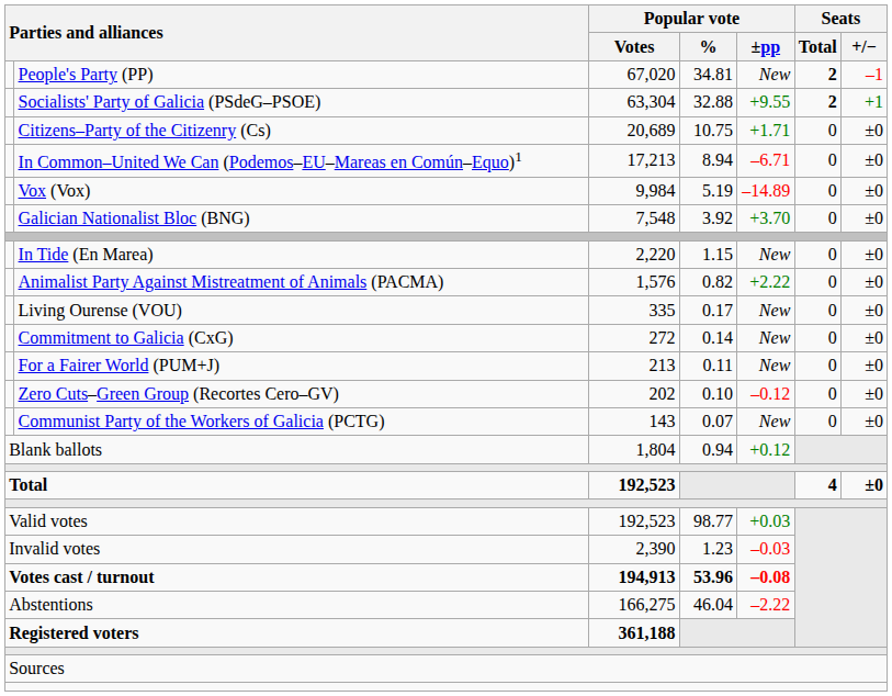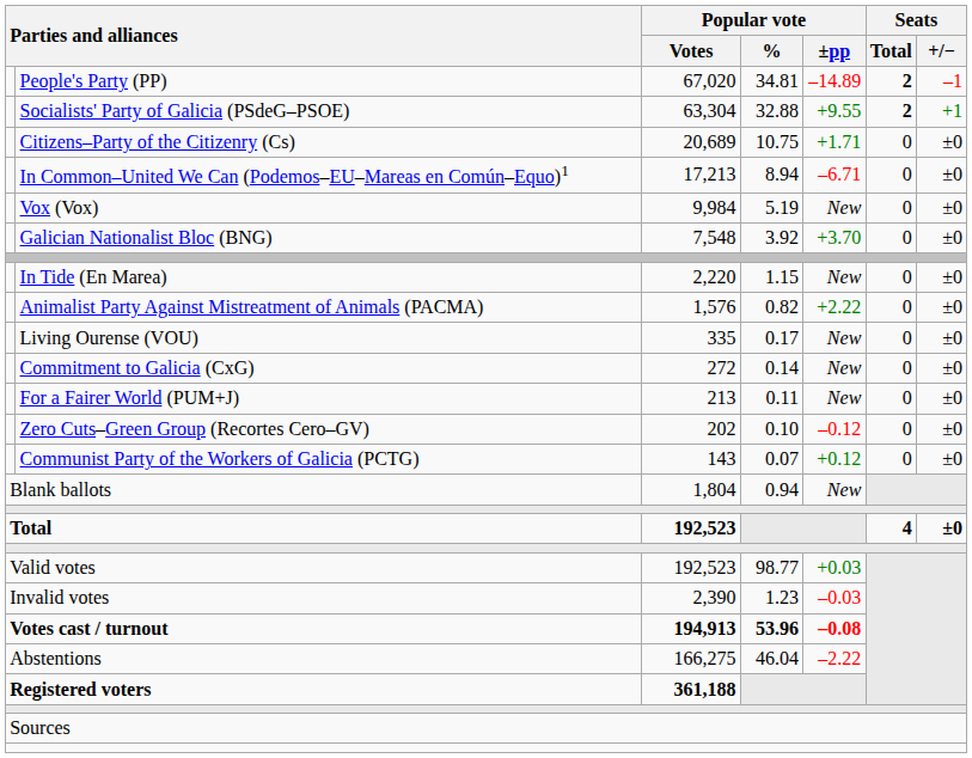People's Party (PP) | Popular vote / ±pp: New -> –14.89
Vox (Vox) | Popular vote / ±pp: –14.89 -> New
Communist Party of the Workers of Galicia (PCTG) | Popular vote / ±pp: New -> +0.12
Blank ballots | Popular vote / ±pp: +0.12 -> New
